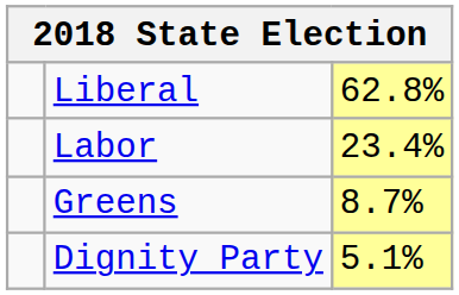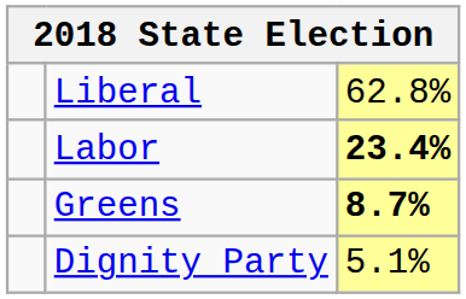Labor | column 3: normal -> bold
Greens | column 3: normal -> bold
